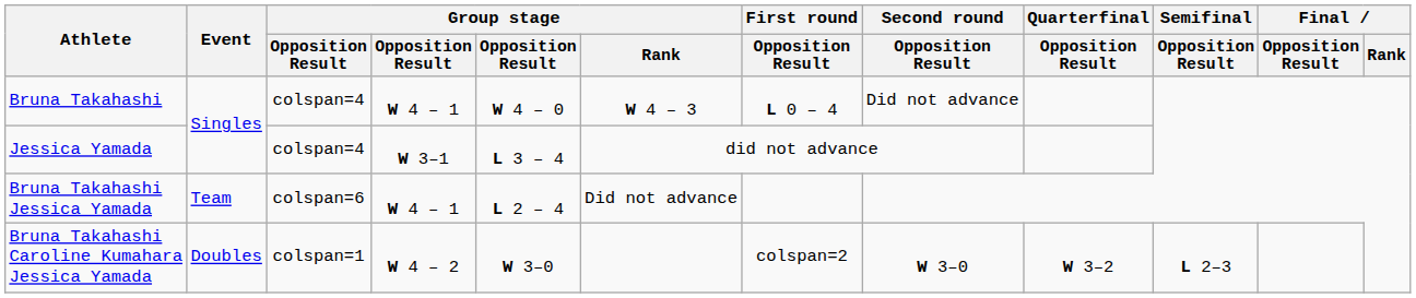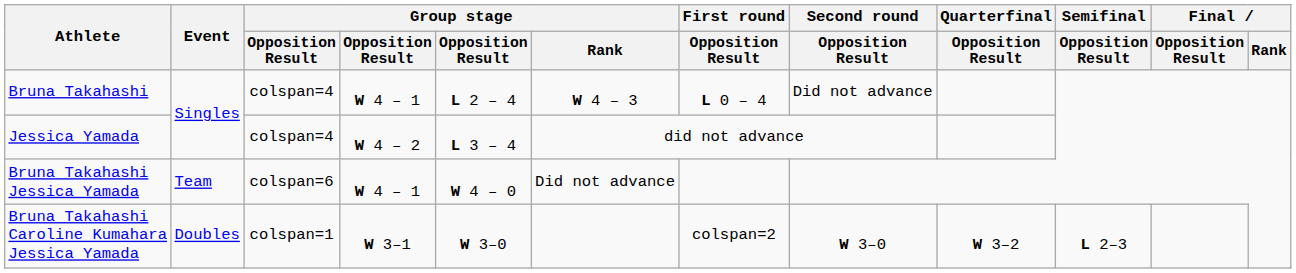Bruna Takahashi | column 5: W 4 – 0 -> L 2 – 4
Jessica Yamada | column 4: W 3–1 -> W 4 – 2
Bruna Takahashi Jessica Yamada | column 5: L 2 – 4 -> W 4 – 0
Bruna Takahashi Caroline Kumahara Jessica Yamada | column 4: W 4 – 2 -> W 3–1
